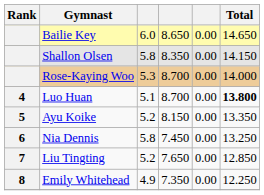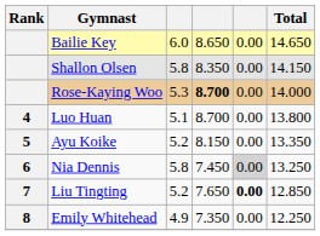Rose-Kaying Woo | column 4: normal -> bold
Luo Huan | Total: bold -> normal
Nia Dennis | column 5: no background -> lightgrey background
Liu Tingting | column 5: normal -> bold
